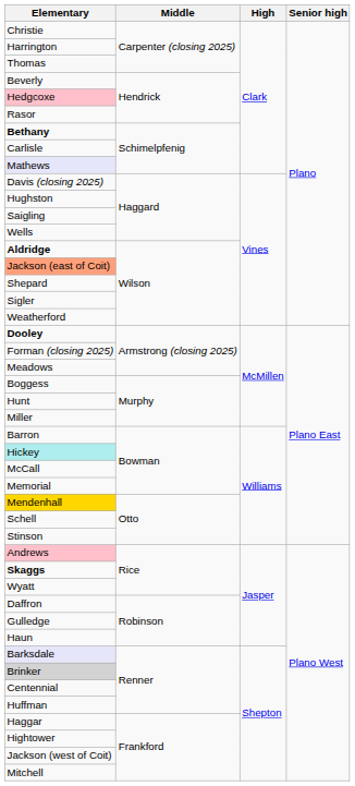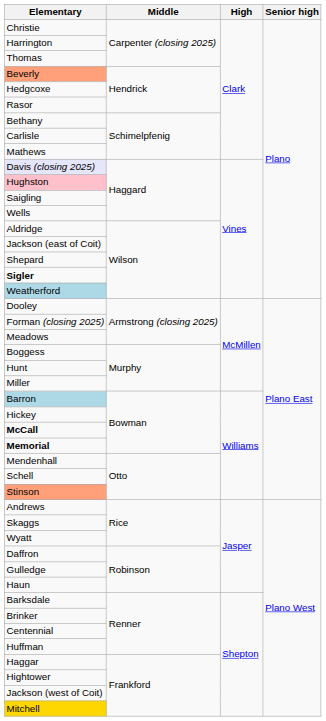Beverly | Elementary: no background -> lightsalmon background
Hedgcoxe | Elementary: pink background -> no background
Bethany | Elementary: bold -> normal
Mathews | Elementary: lavender background -> no background
Davis (closing 2025) | Elementary: no background -> lavender background
Hughston | Elementary: no background -> pink background
Aldridge | Elementary: bold -> normal
Jackson (east of Coit) | Elementary: lightsalmon background -> no background
Sigler | Elementary: normal -> bold
Weatherford | Elementary: no background -> lightblue background
Dooley | Elementary: bold -> normal
Barron | Elementary: no background -> lightblue background
Hickey | Elementary: paleturquoise background -> no background
McCall | Elementary: normal -> bold
Memorial | Elementary: normal -> bold
Mendenhall | Elementary: gold background -> no background
Stinson | Elementary: no background -> lightsalmon background
Andrews | Elementary: pink background -> no background
Skaggs | Elementary: bold -> normal
Barksdale | Elementary: lavender background -> no background
Brinker | Elementary: lightgrey background -> no background
Mitchell | Elementary: no background -> gold background
